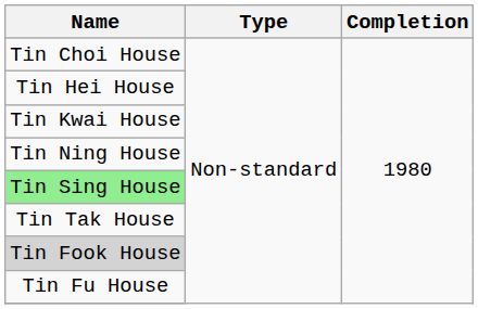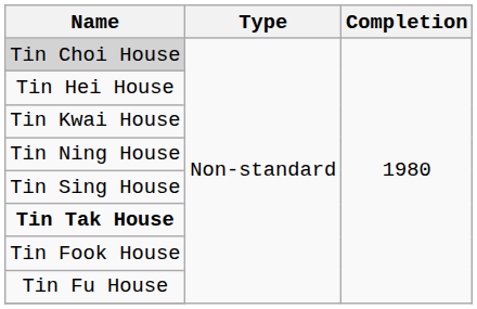Tin Choi House | Name: no background -> lightgrey background
Tin Sing House | Name: lightgreen background -> no background
Tin Tak House | Name: normal -> bold
Tin Fook House | Name: lightgrey background -> no background
